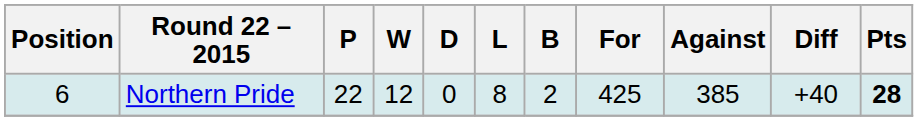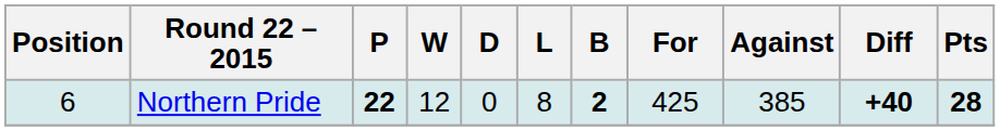Northern Pride | P: normal -> bold
Northern Pride | B: normal -> bold
Northern Pride | Diff: normal -> bold
